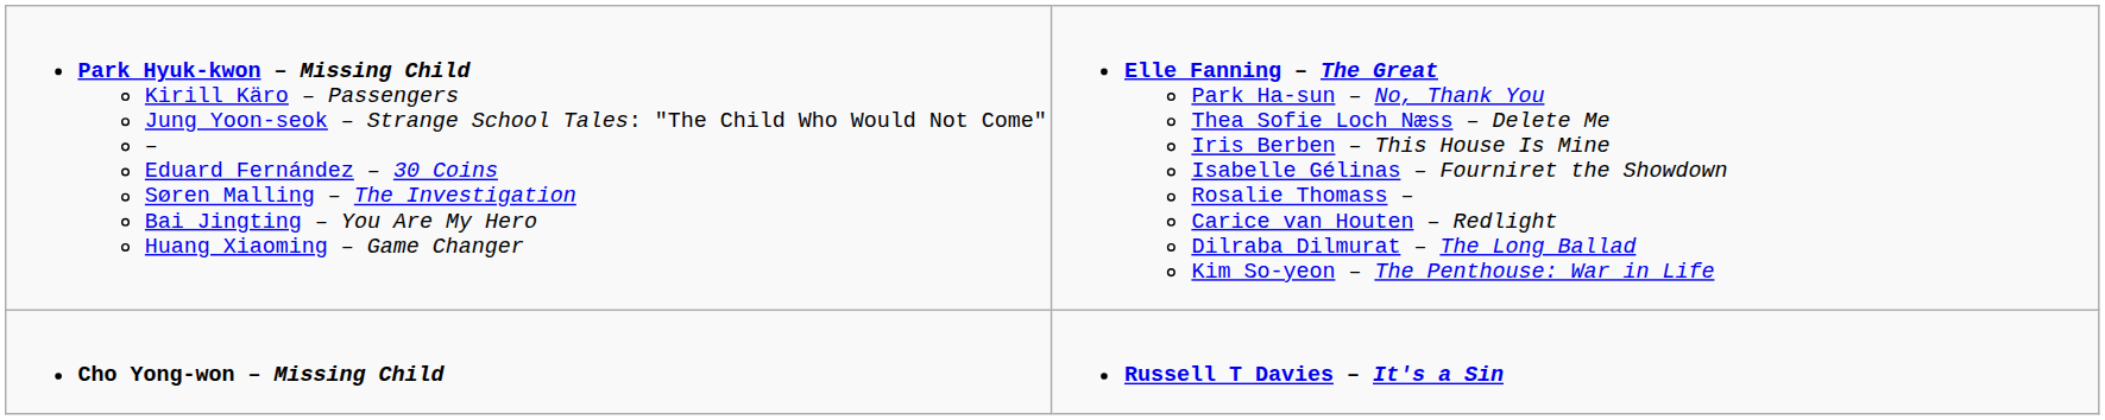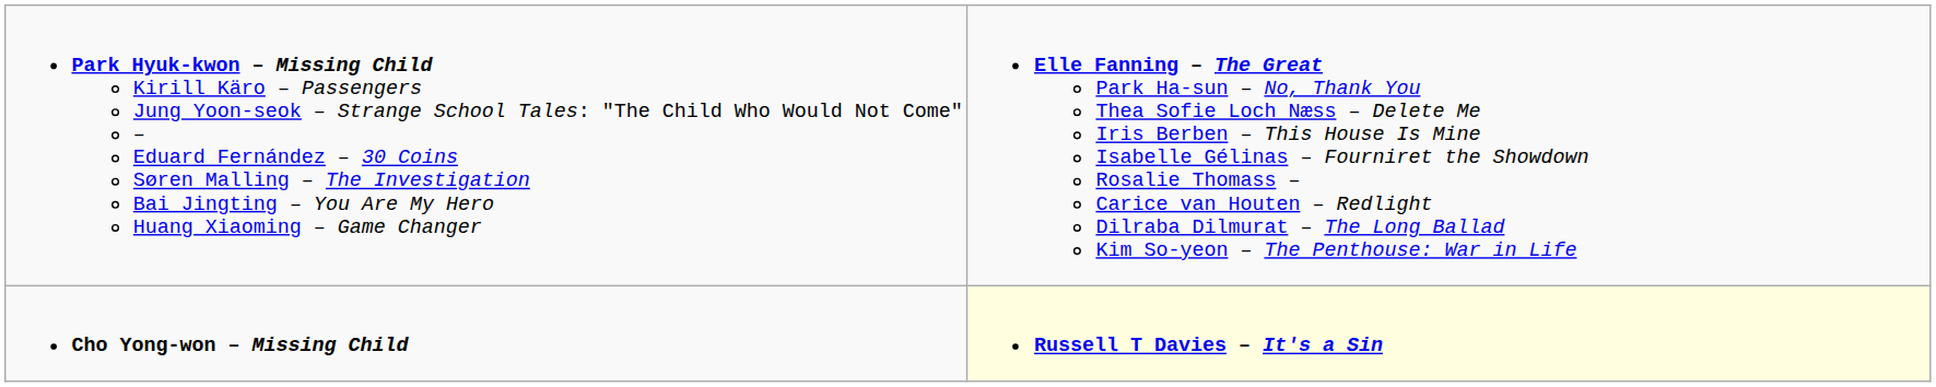Cho Yong-won – Missing Child | column 2: no background -> lightyellow background
